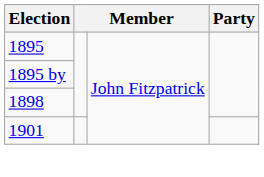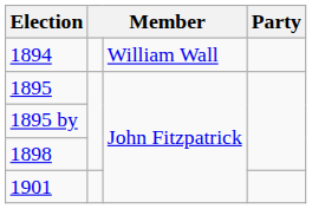+ row: 1894 | William Wall
